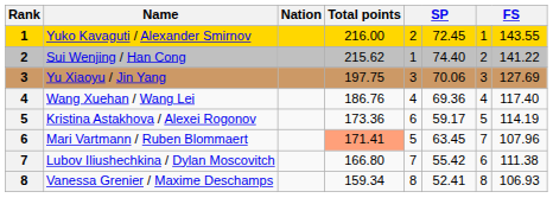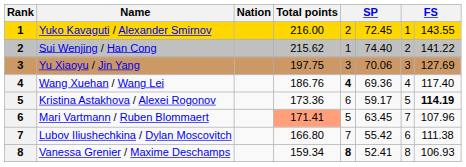Wang Xuehan / Wang Lei | column 5: normal -> bold
Kristina Astakhova / Alexei Rogonov | column 8: normal -> bold
Vanessa Grenier / Maxime Deschamps | column 5: normal -> bold
